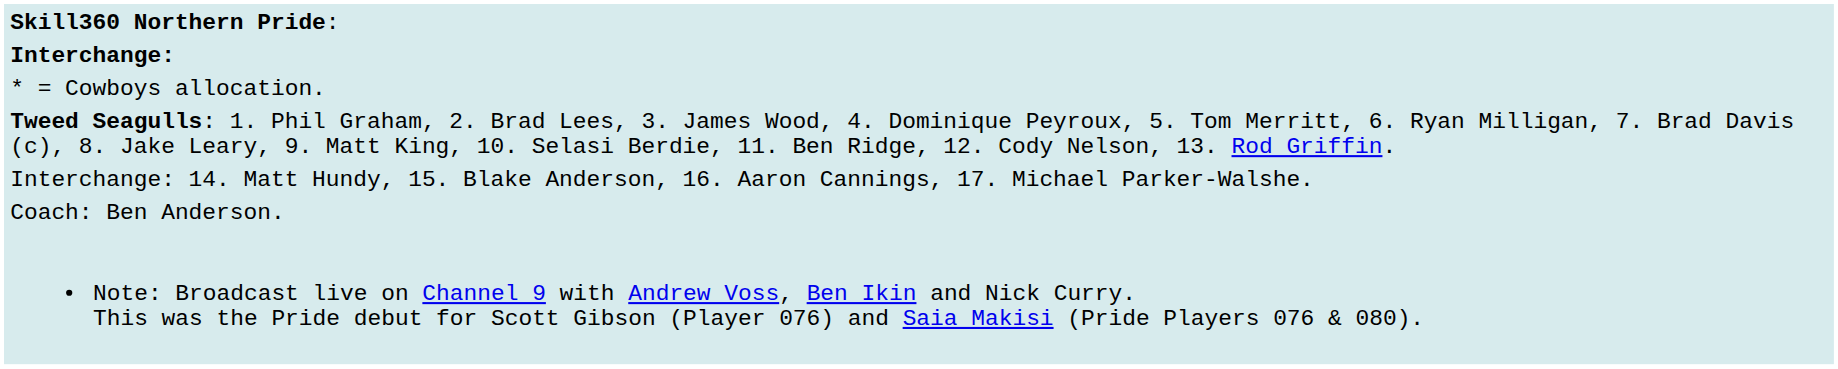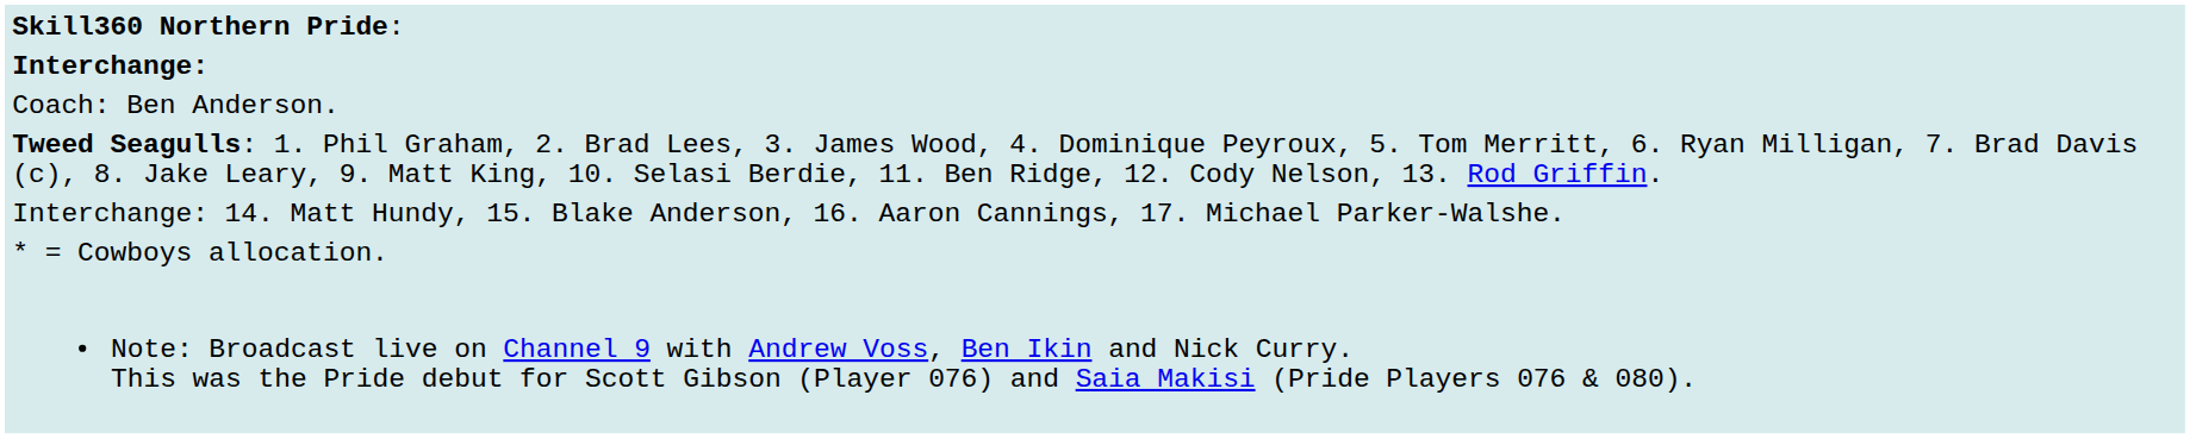row 3 | column 1: * = Cowboys allocation. -> Coach: Ben Anderson.
row 6 | column 1: Coach: Ben Anderson. -> * = Cowboys allocation.
